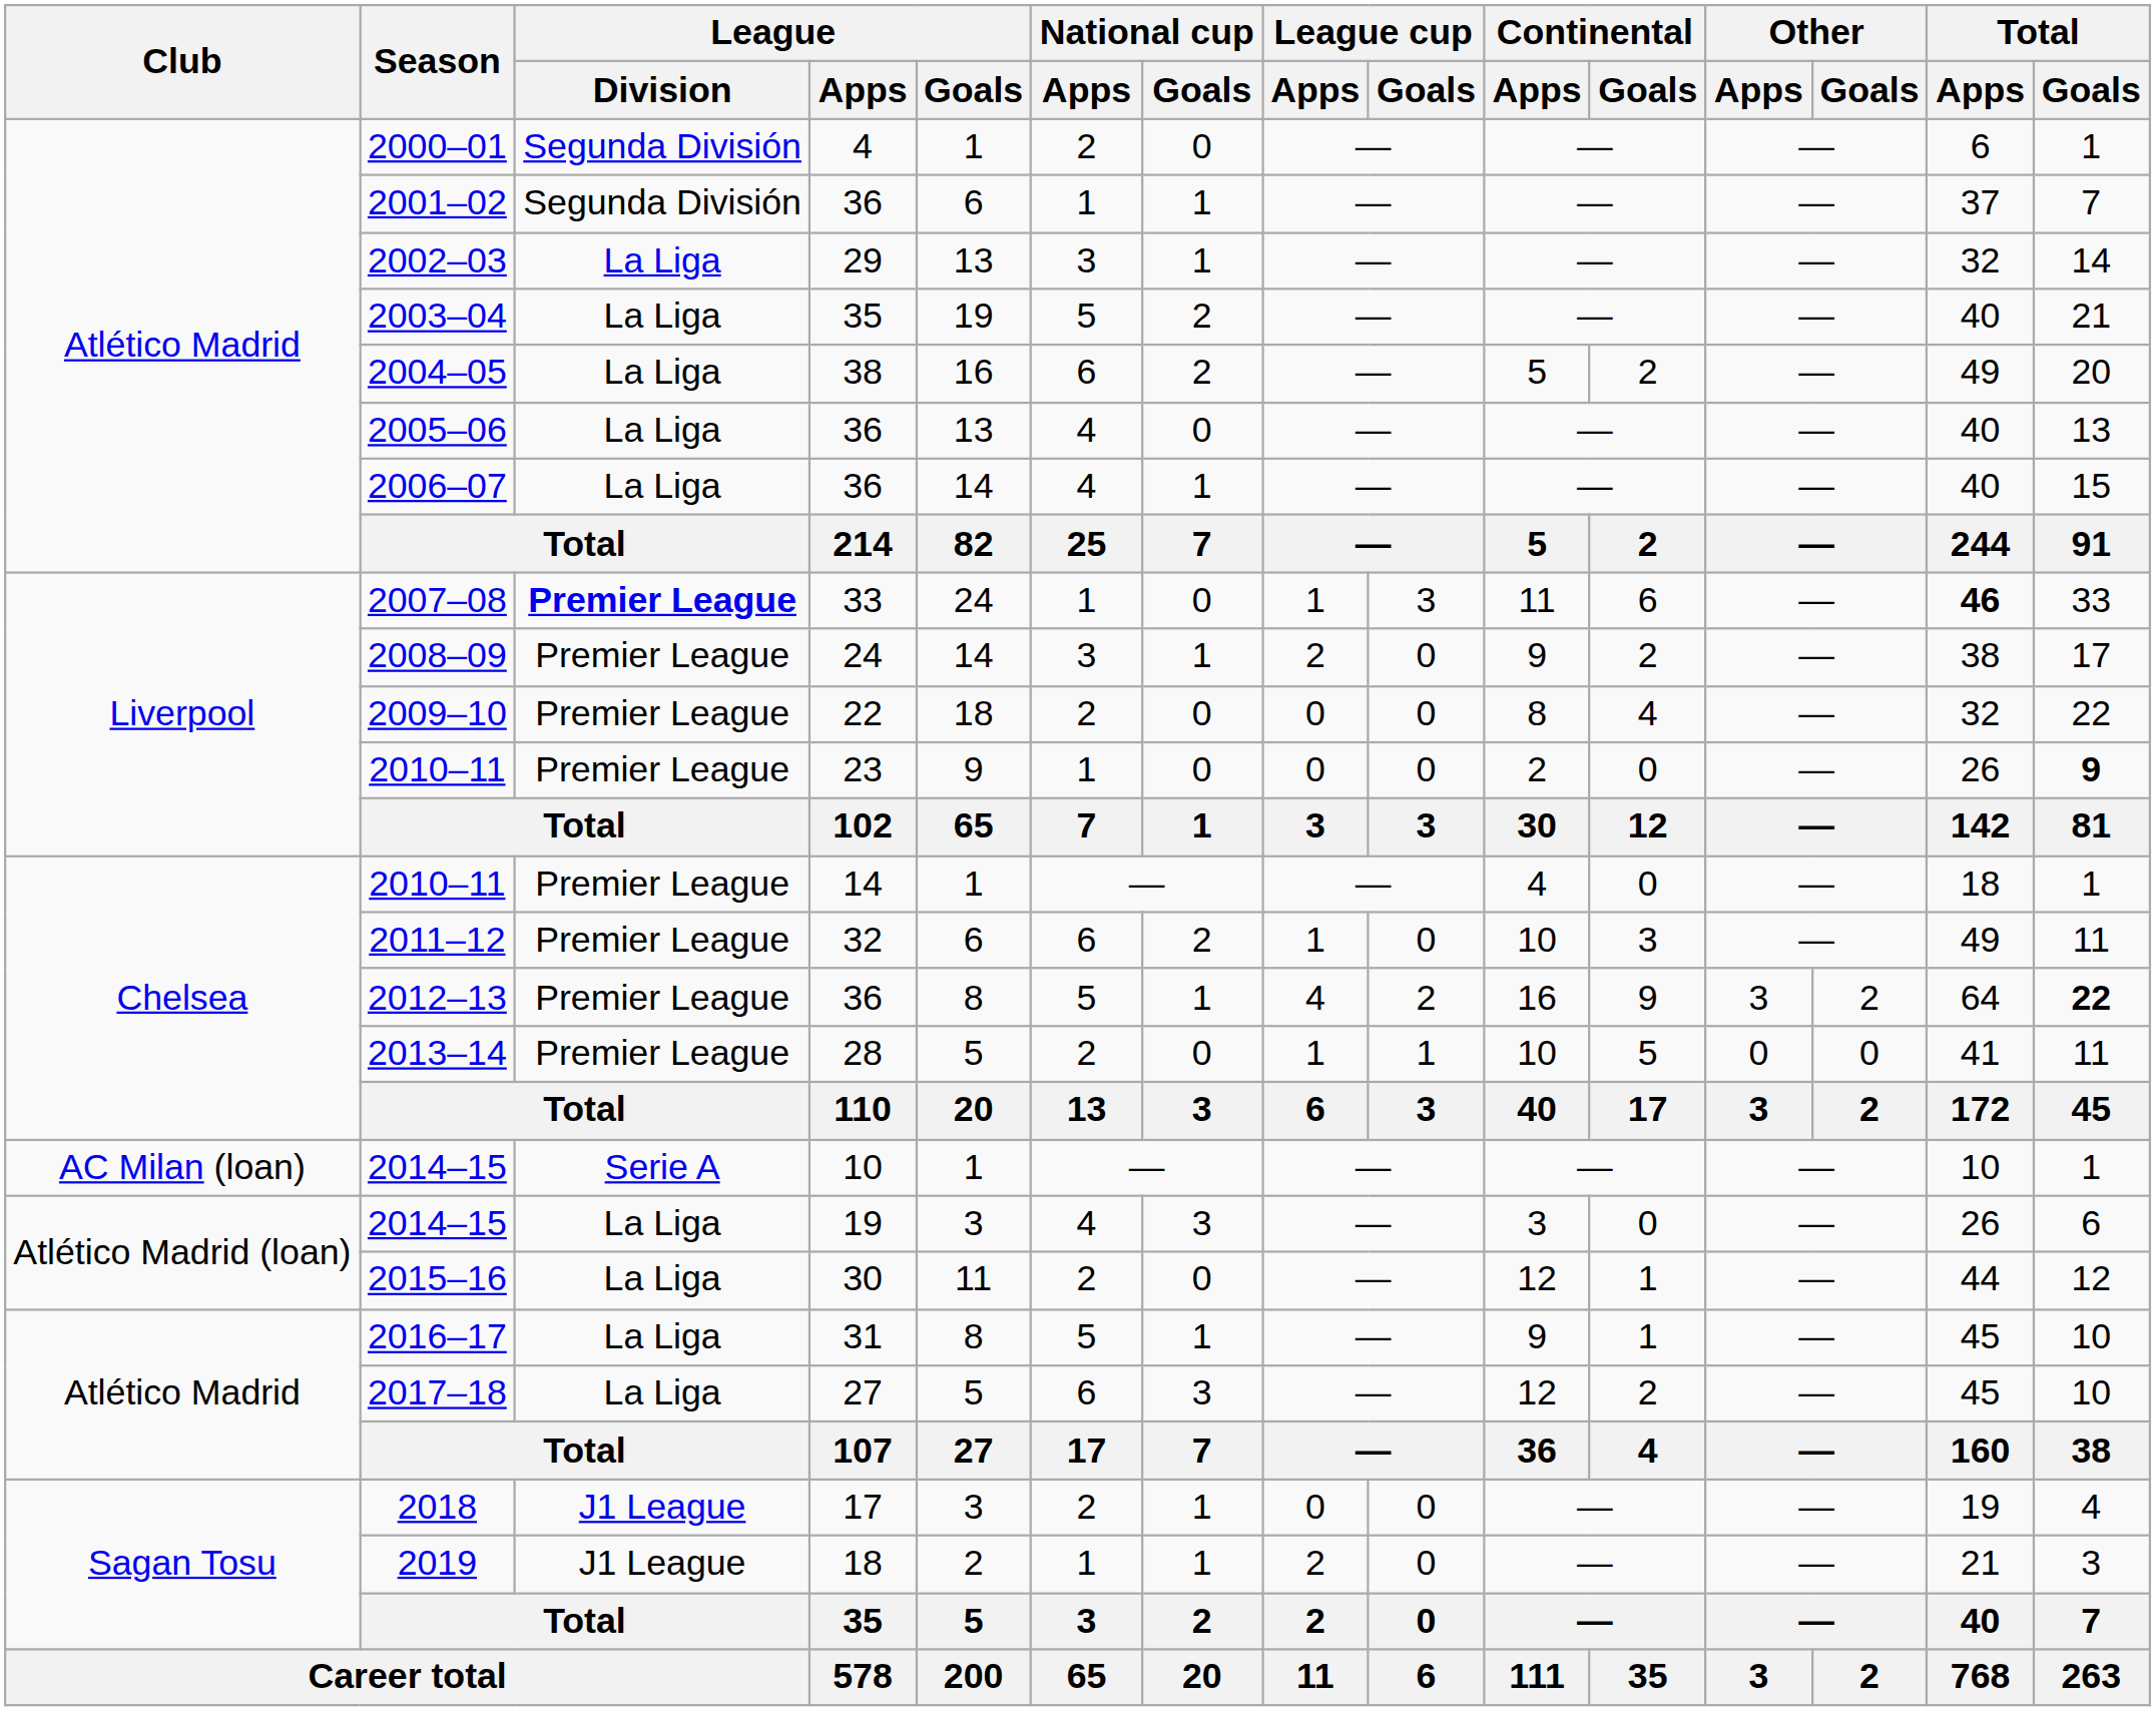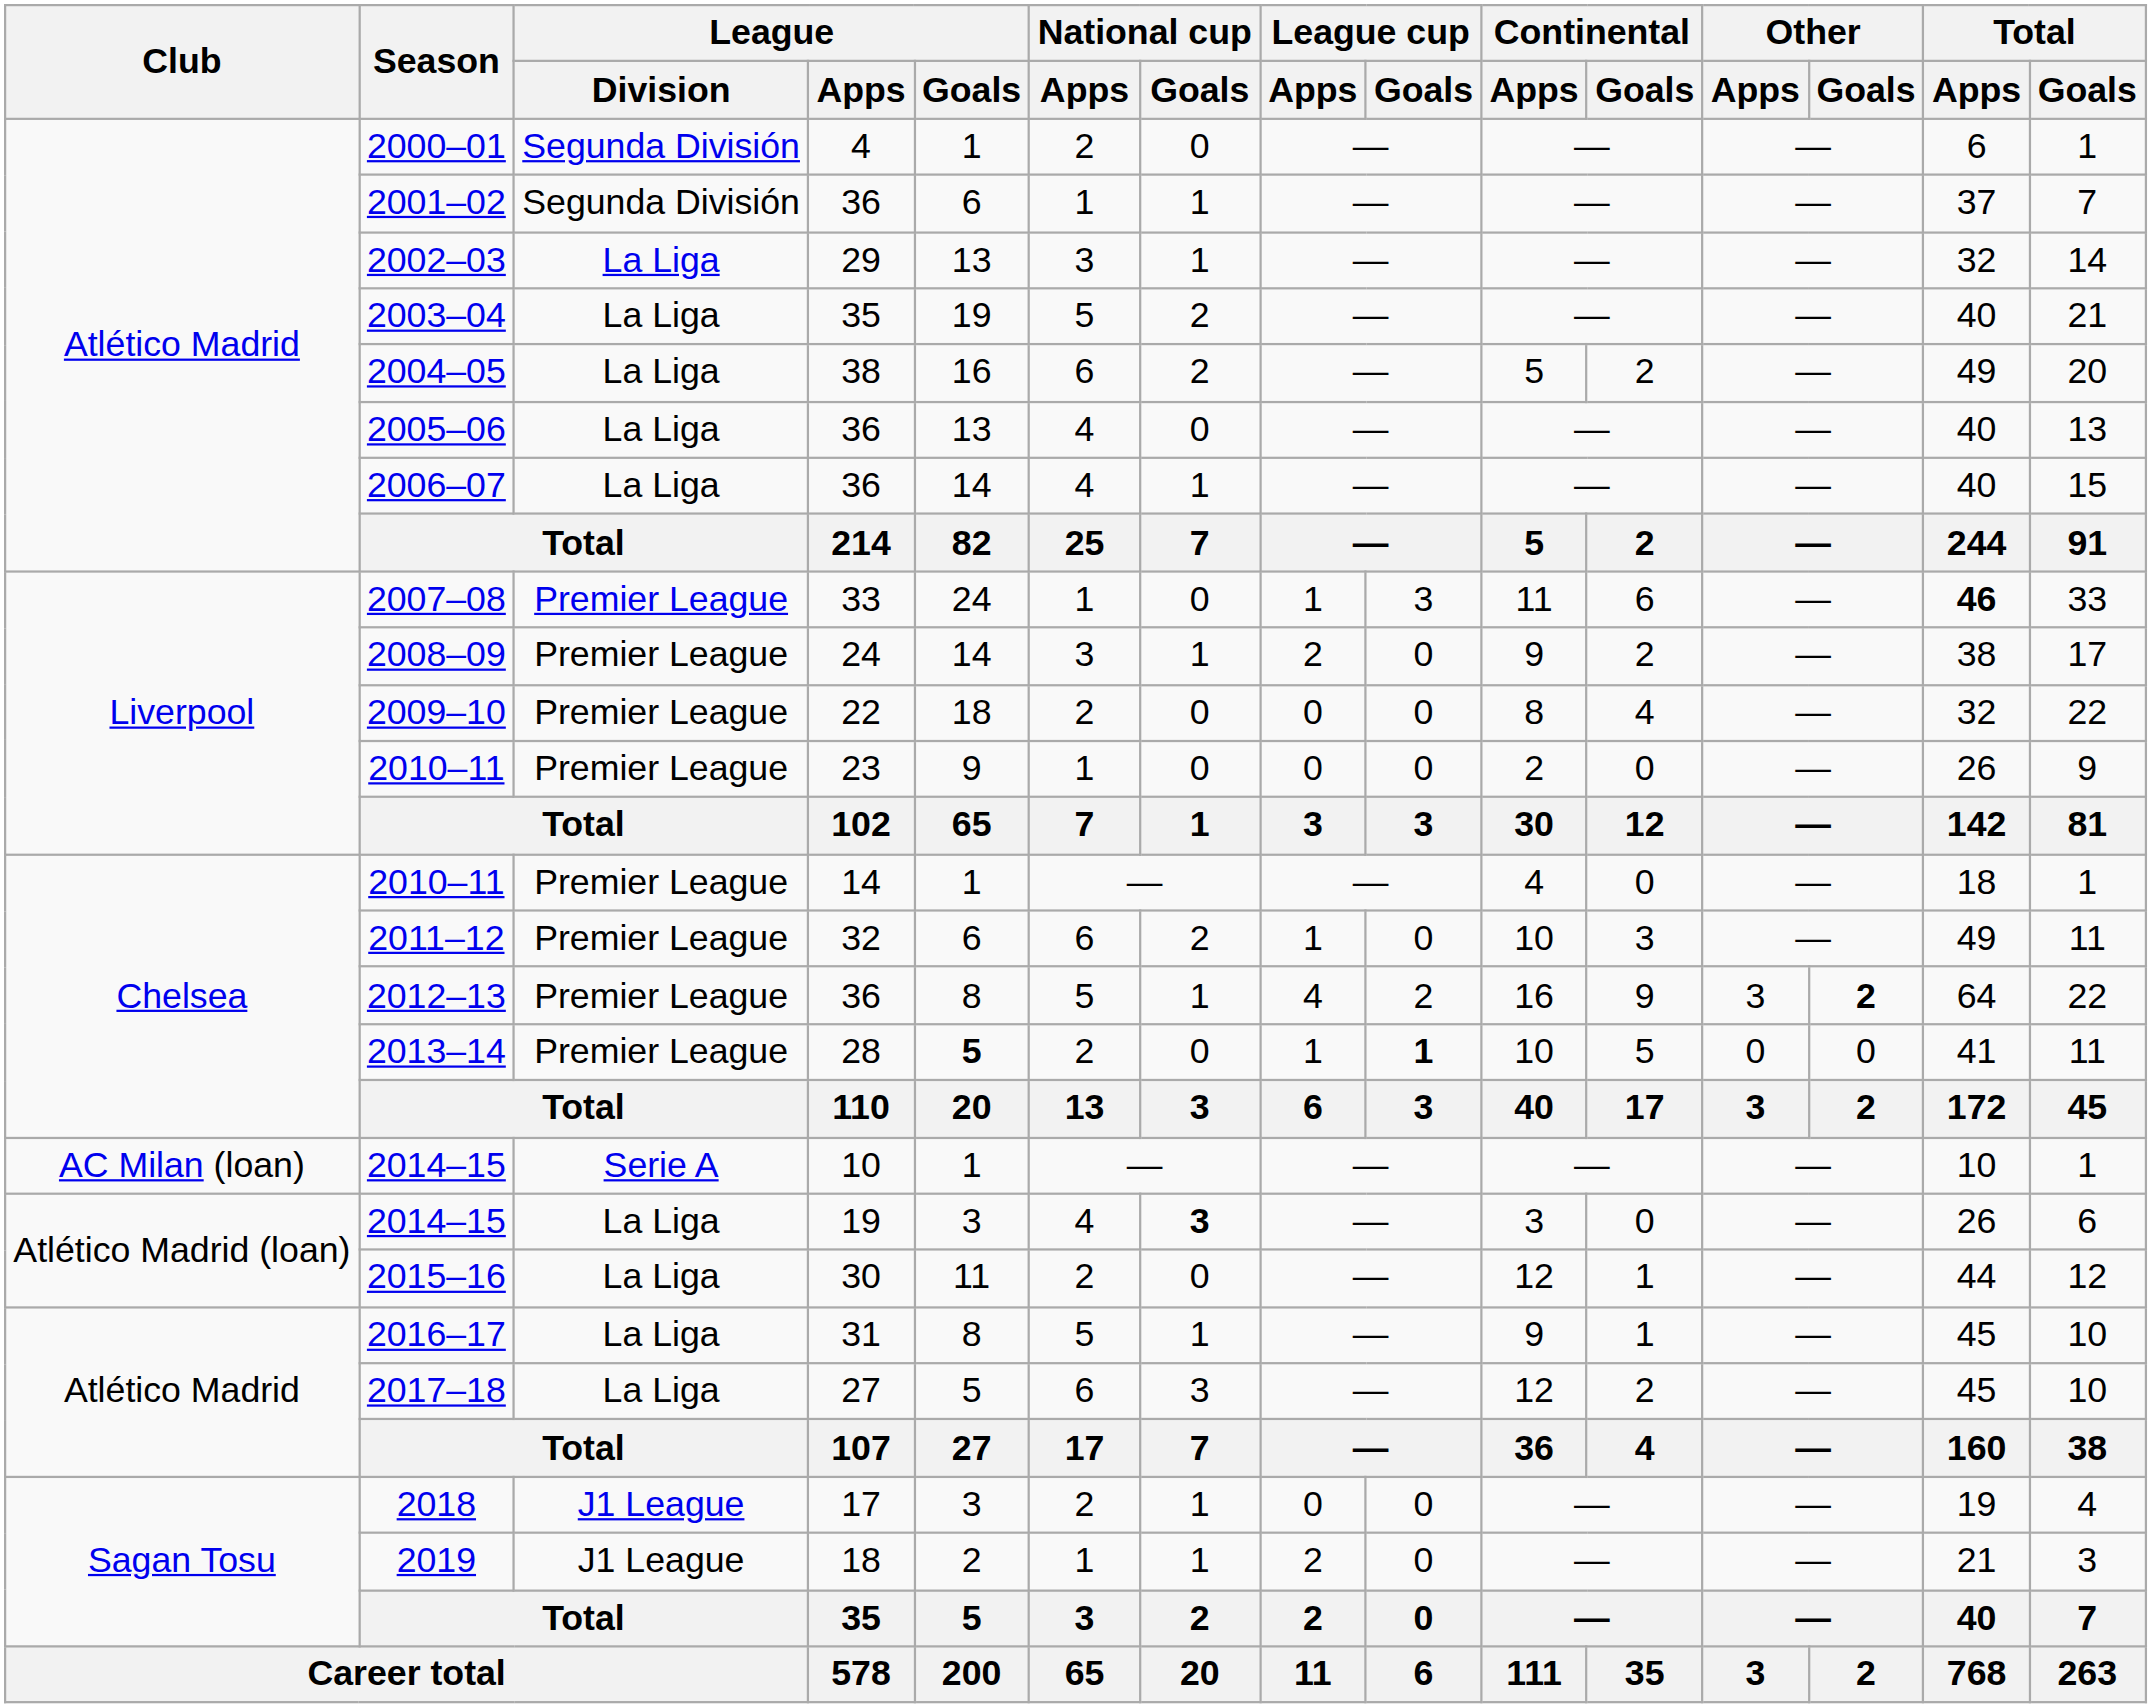2007–08 | League / Division: bold -> normal
2010–11 / 23 | Total / Goals: bold -> normal
2012–13 | Other / Goals: normal -> bold
2012–13 | Total / Goals: bold -> normal
2013–14 | League / Goals: normal -> bold
2013–14 | League cup / Goals: normal -> bold
2014–15 / 19 | National cup / Goals: normal -> bold
